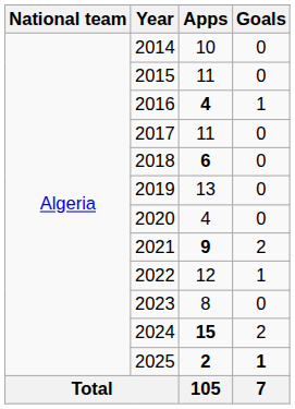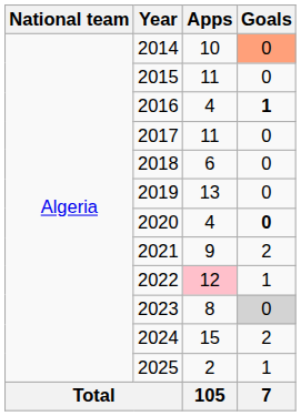2014 | Goals: no background -> lightsalmon background
2016 | Apps: bold -> normal
2016 | Goals: normal -> bold
2018 | Apps: bold -> normal
2020 | Goals: normal -> bold
2021 | Apps: bold -> normal
2022 | Apps: no background -> pink background
2023 | Goals: no background -> lightgrey background
2024 | Apps: bold -> normal
2025 | Apps: bold -> normal
2025 | Goals: bold -> normal
